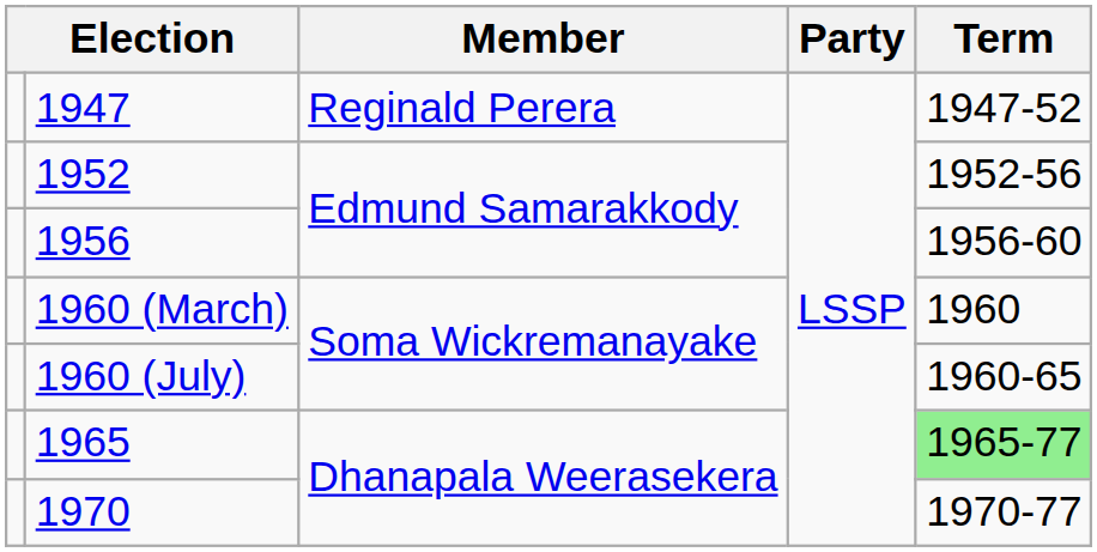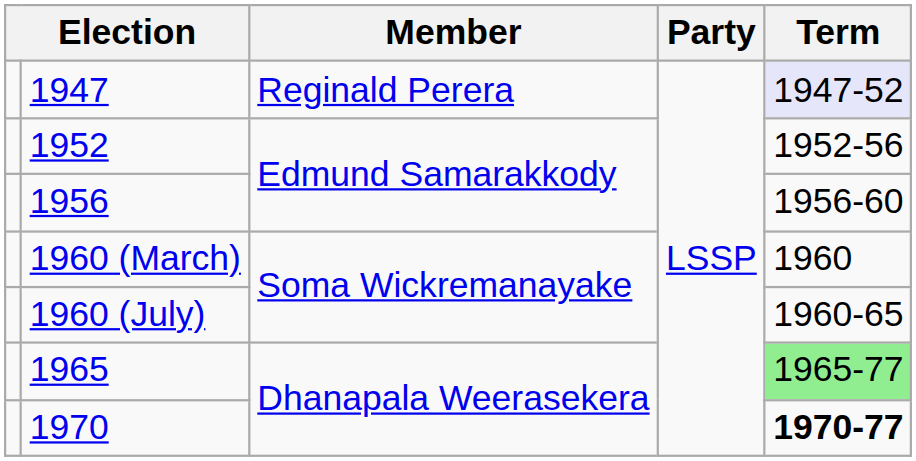1947 | Term: no background -> lavender background
1970 | Term: normal -> bold
